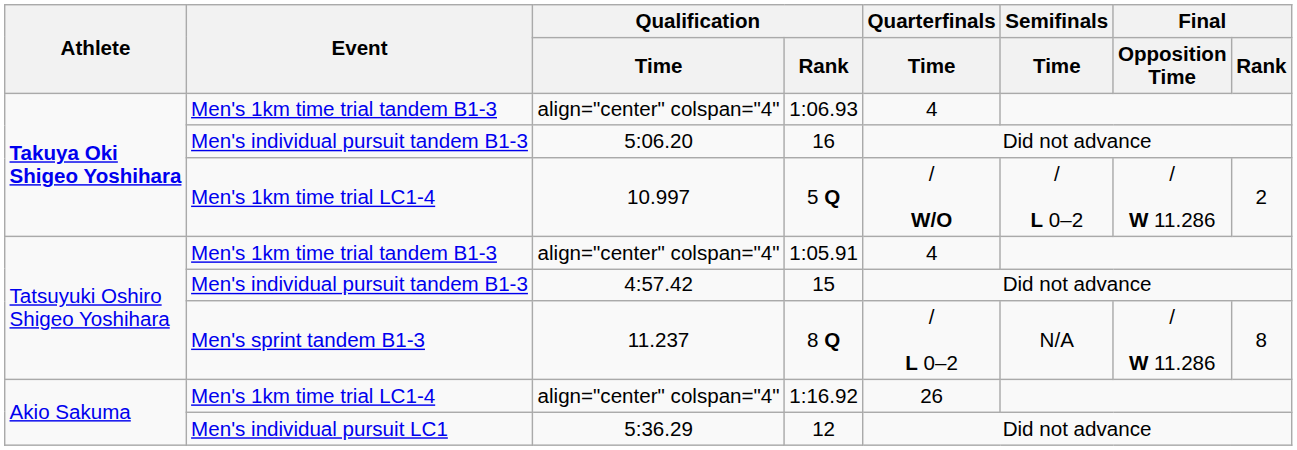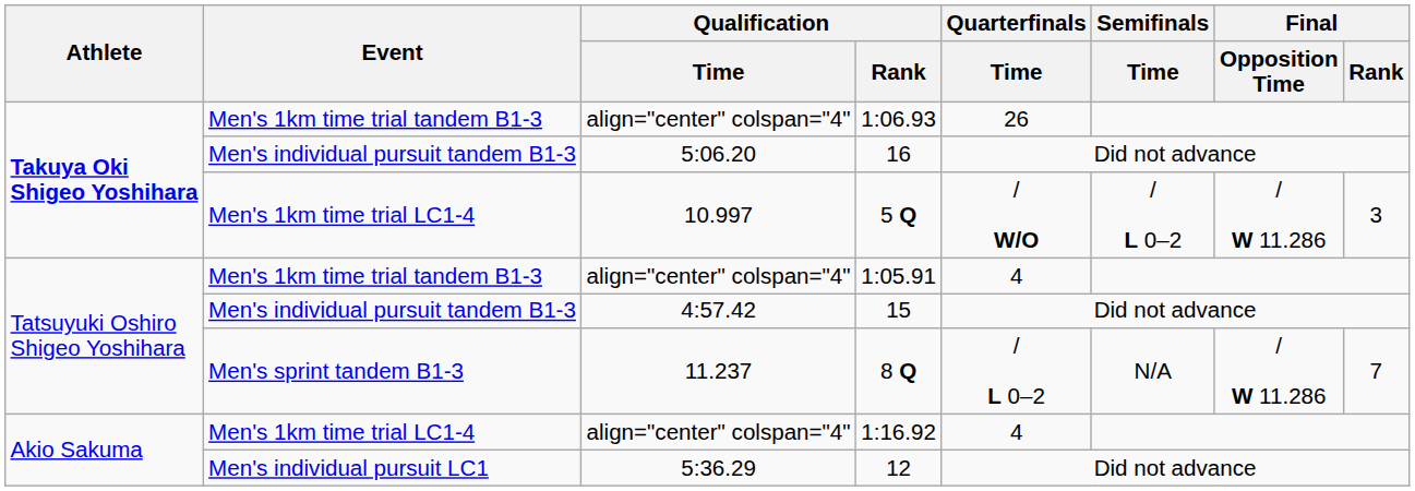1:06.93 | Quarterfinals / Time: 4 -> 26
5 Q | Final / Rank: 2 -> 3
8 Q | Final / Rank: 8 -> 7
1:16.92 | Quarterfinals / Time: 26 -> 4
